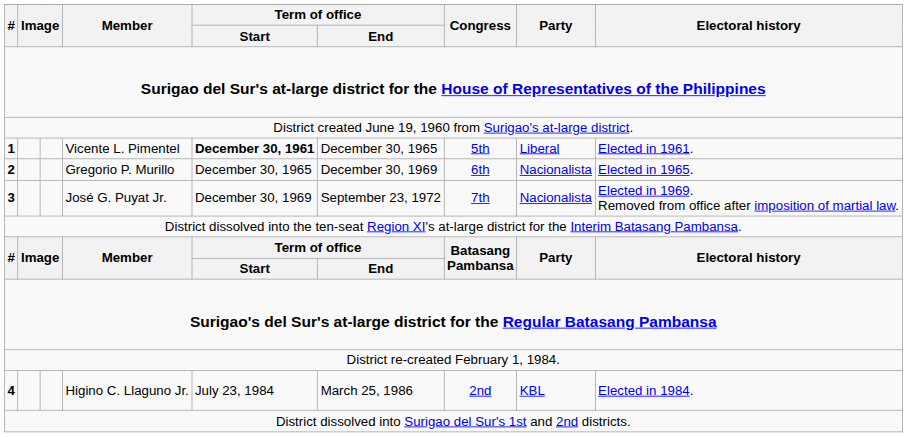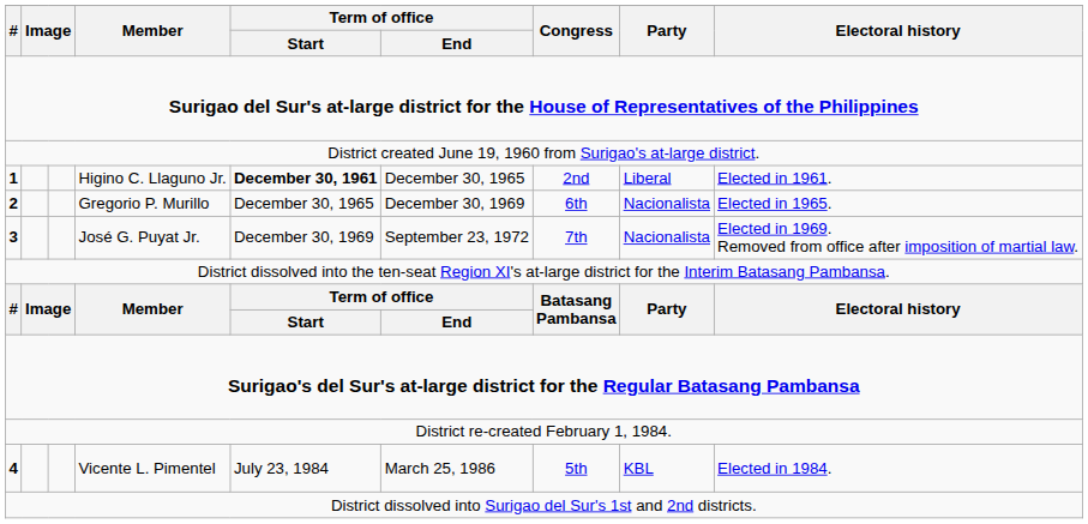1 | Member: Vicente L. Pimentel -> Higino C. Llaguno Jr.
1 | Congress: 5th -> 2nd
4 | Member: Higino C. Llaguno Jr. -> Vicente L. Pimentel
4 | Congress: 2nd -> 5th
